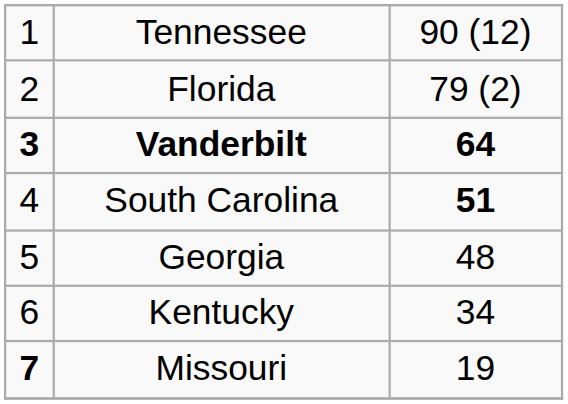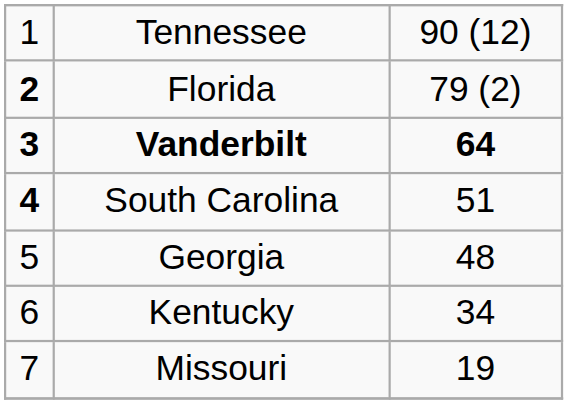Florida | column 1: normal -> bold
South Carolina | column 1: normal -> bold
South Carolina | column 3: bold -> normal
Missouri | column 1: bold -> normal
